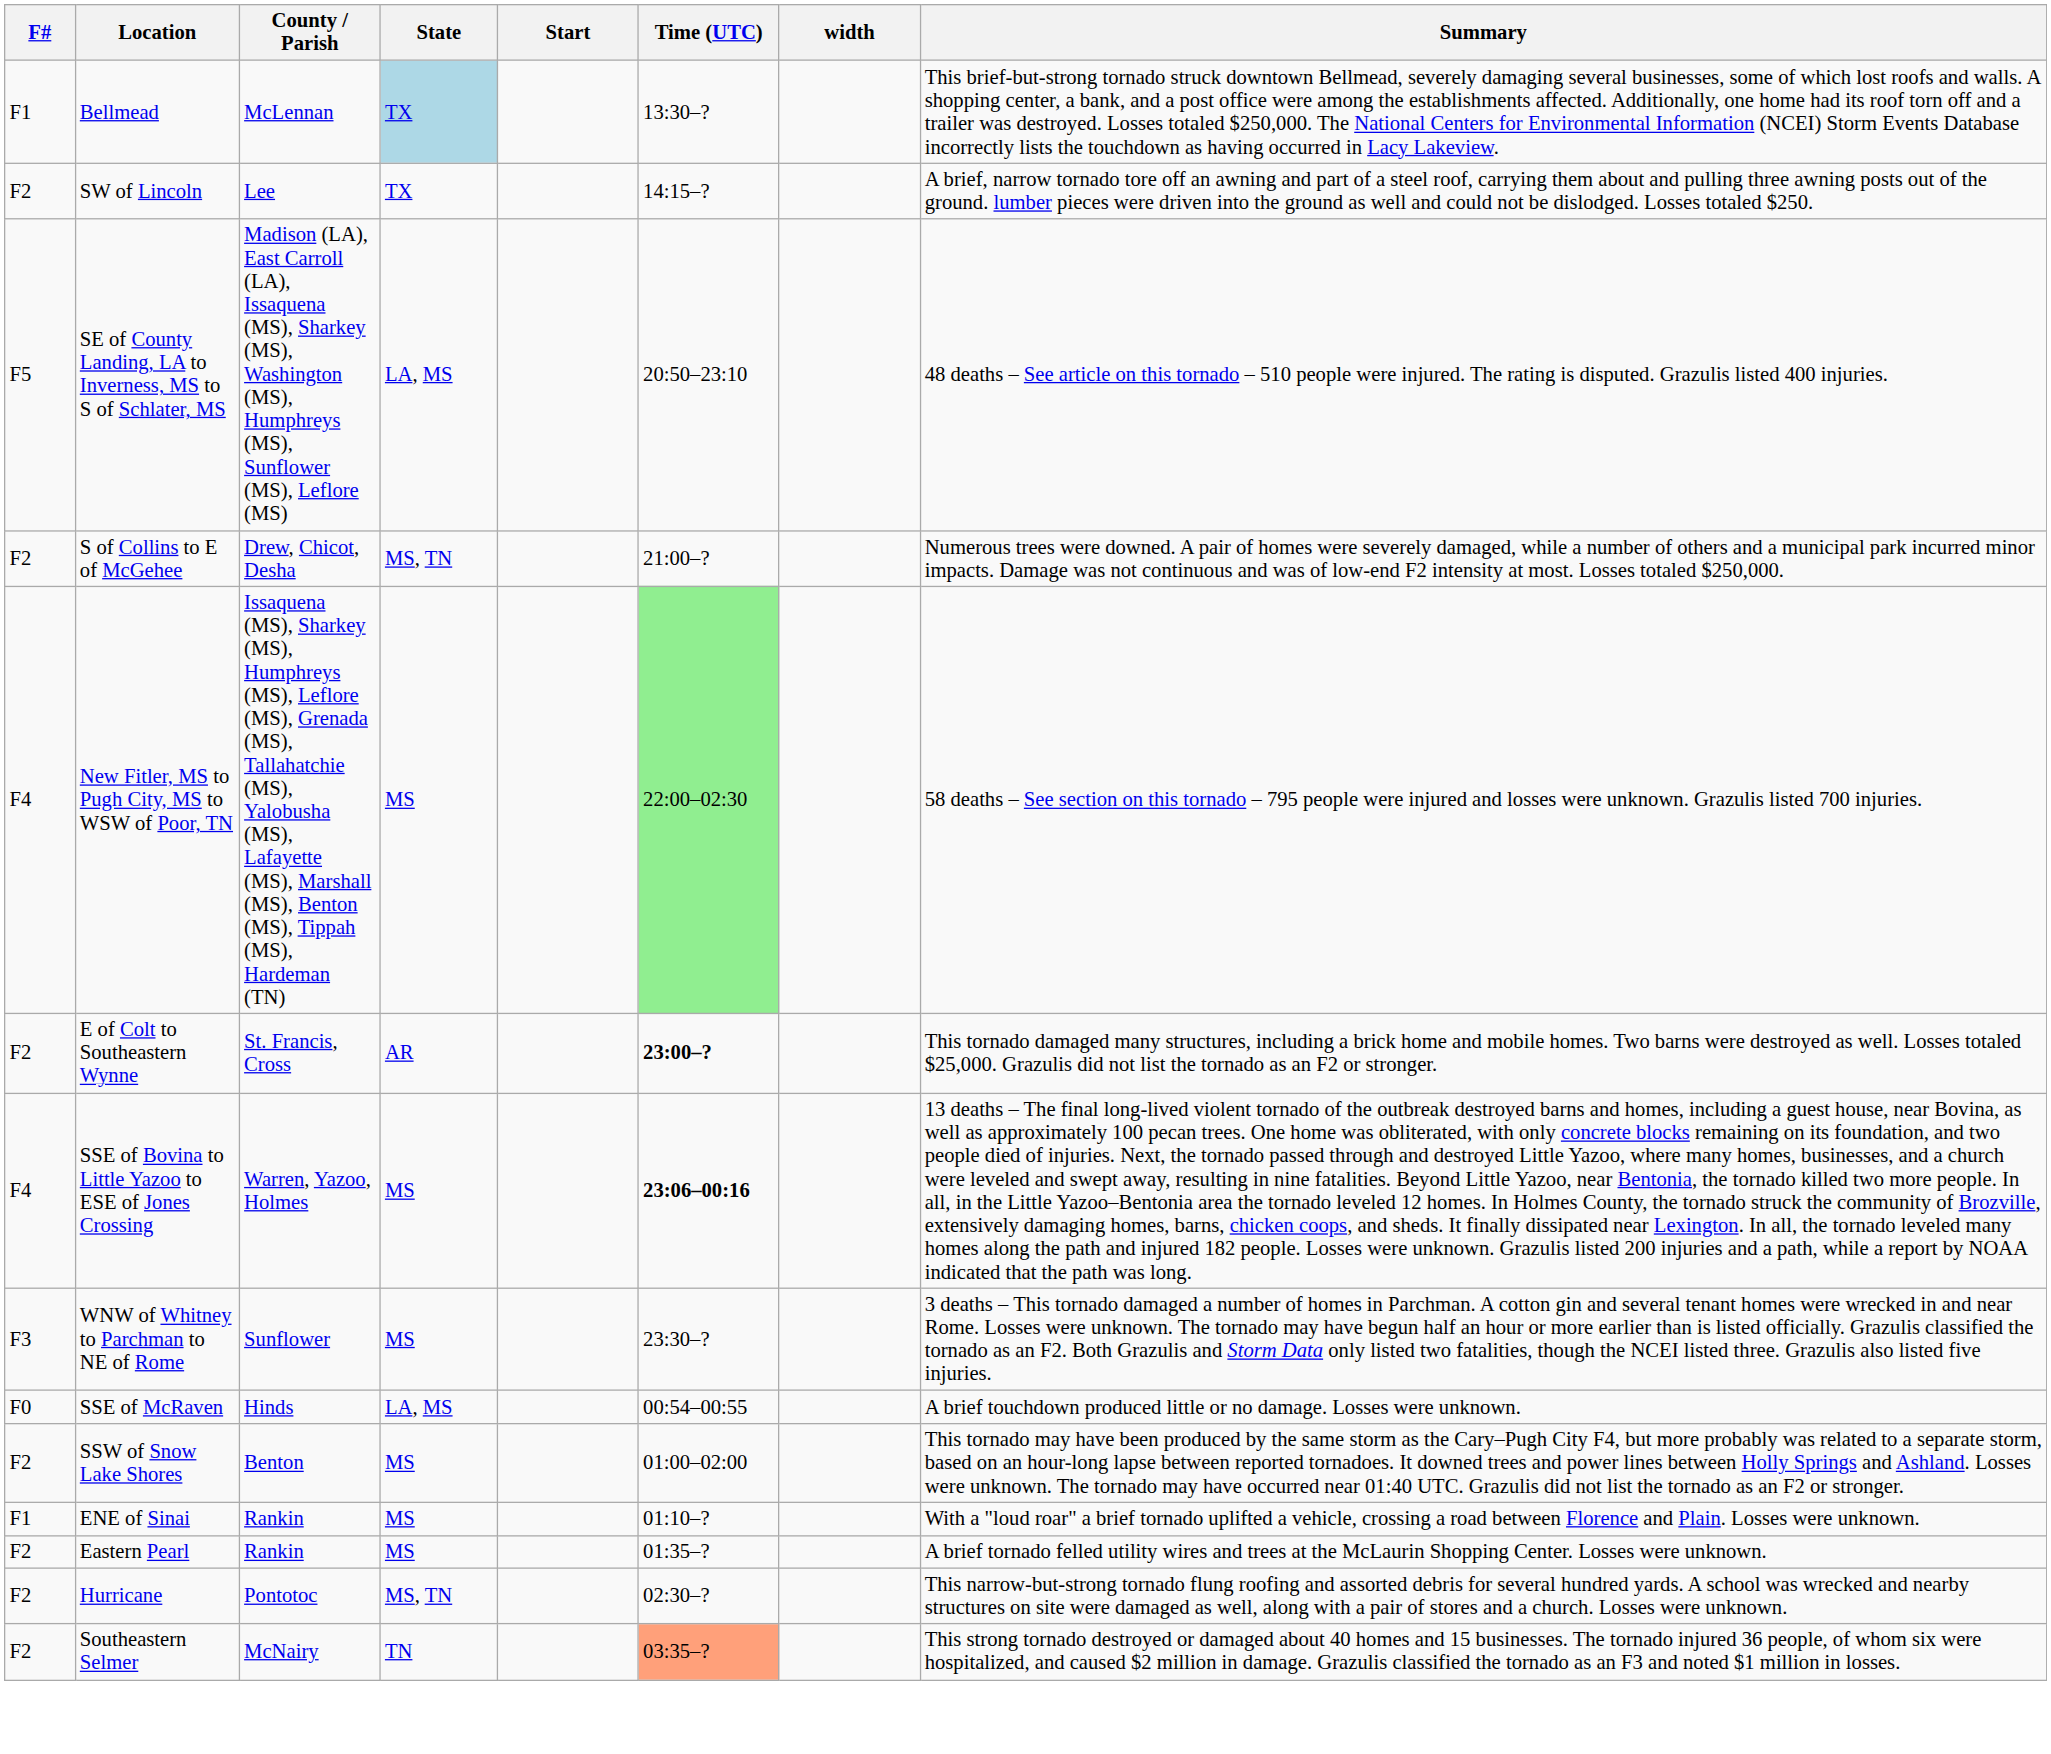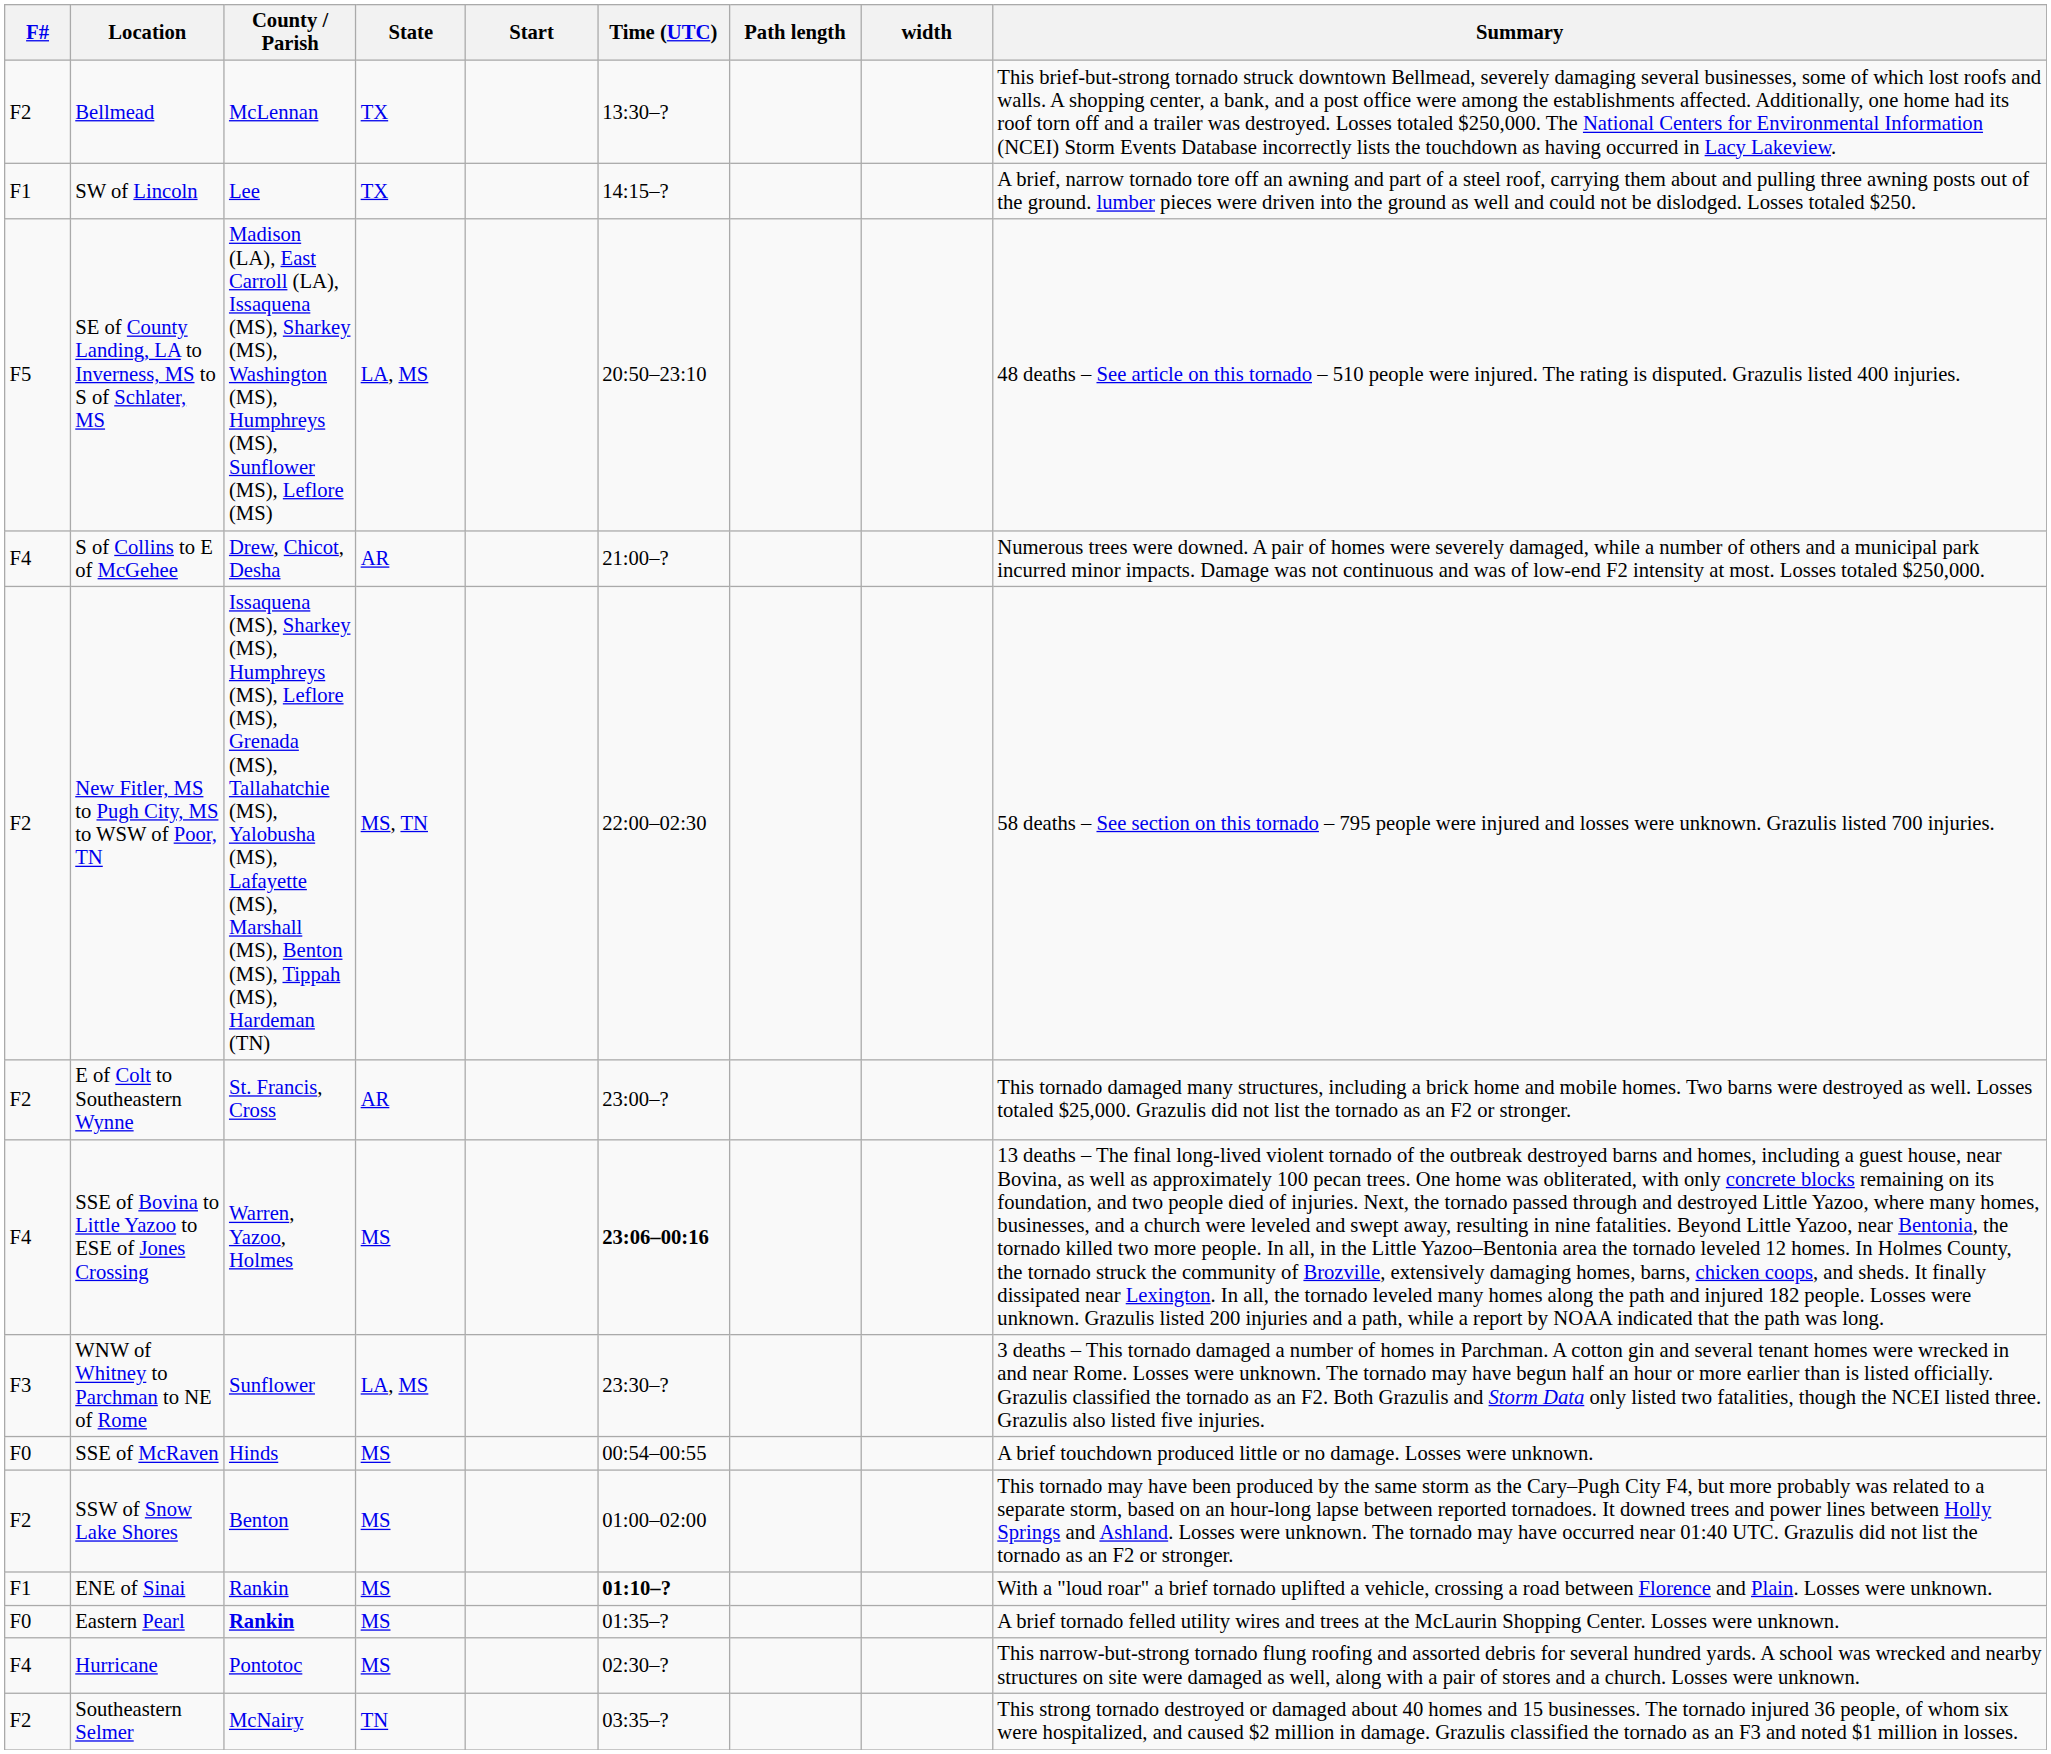+ column: Path length
Bellmead | F#: F1 -> F2
Bellmead | State: lightblue background -> no background
SW of Lincoln | F#: F2 -> F1
S of Collins to E of McGehee | F#: F2 -> F4
S of Collins to E of McGehee | State: MS, TN -> AR
New Fitler, MS to Pugh City, MS to WSW of Poor, TN | F#: F4 -> F2
New Fitler, MS to Pugh City, MS to WSW of Poor, TN | State: MS -> MS, TN
New Fitler, MS to Pugh City, MS to WSW of Poor, TN | Time (UTC): lightgreen background -> no background
E of Colt to Southeastern Wynne | Time (UTC): bold -> normal
WNW of Whitney to Parchman to NE of Rome | State: MS -> LA, MS
SSE of McRaven | State: LA, MS -> MS
ENE of Sinai | Time (UTC): normal -> bold
Eastern Pearl | F#: F2 -> F0
Eastern Pearl | County / Parish: normal -> bold
Hurricane | F#: F2 -> F4
Hurricane | State: MS, TN -> MS
Southeastern Selmer | Time (UTC): lightsalmon background -> no background
